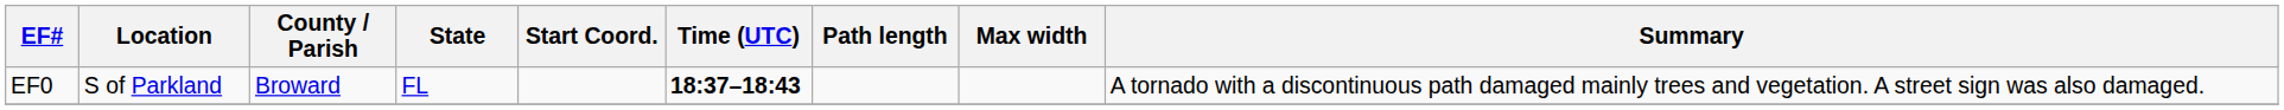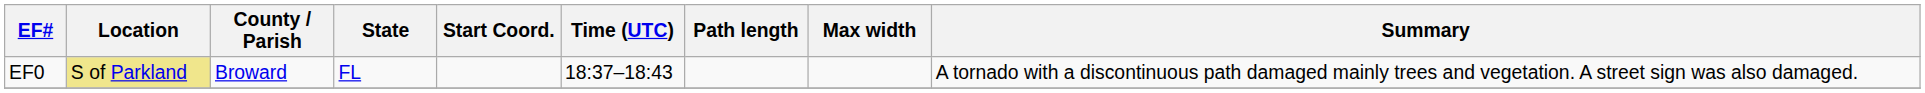EF0 | Location: no background -> khaki background
EF0 | Time (UTC): bold -> normal
